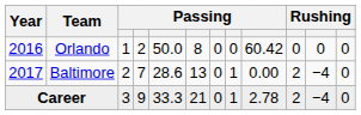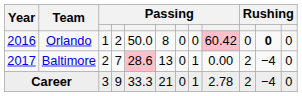Orlando | column 9: no background -> pink background
Orlando | column 11: normal -> bold
Baltimore | column 5: no background -> pink background
